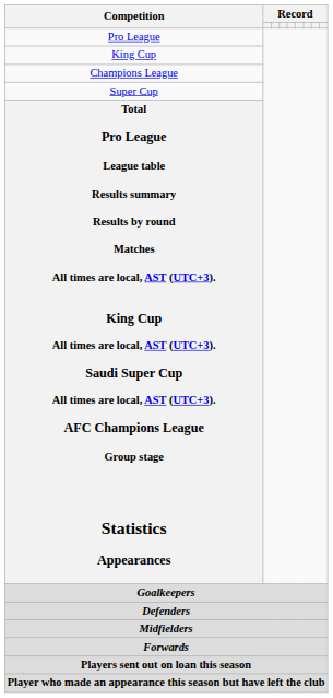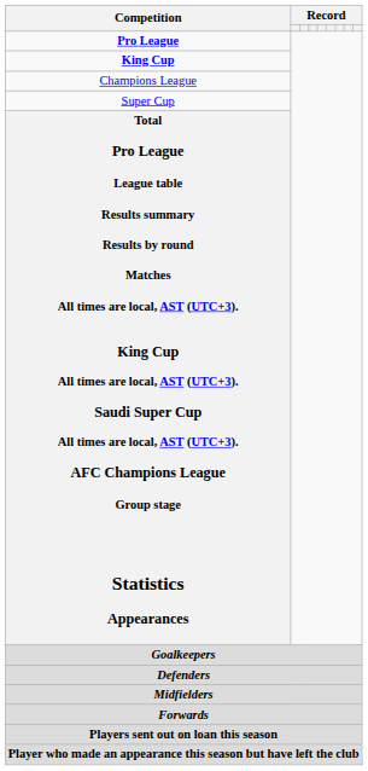Pro League | Competition: normal -> bold
King Cup | Competition: normal -> bold
